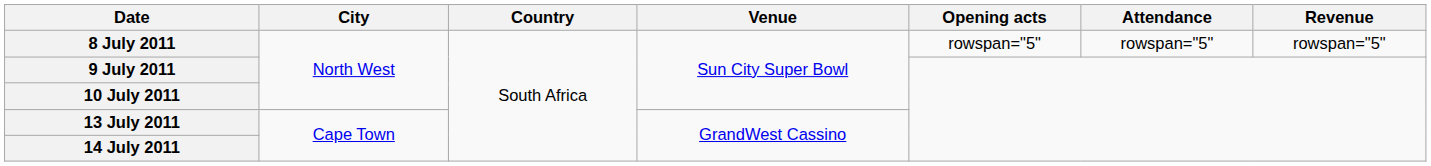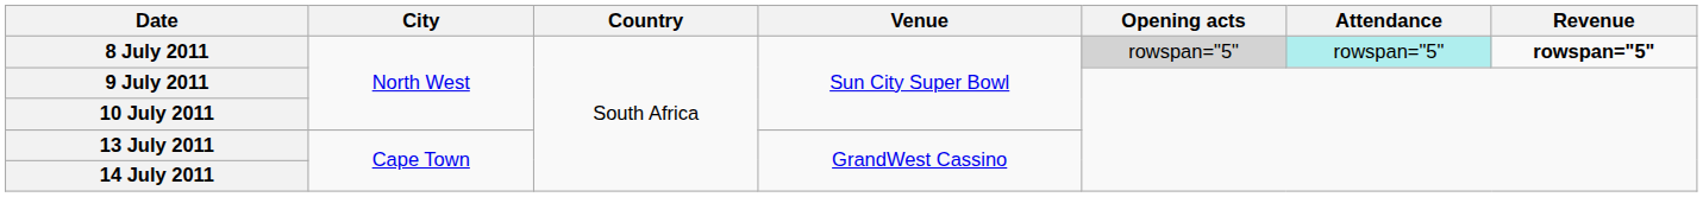8 July 2011 | Opening acts: no background -> lightgrey background
8 July 2011 | Attendance: no background -> paleturquoise background
8 July 2011 | Revenue: normal -> bold
